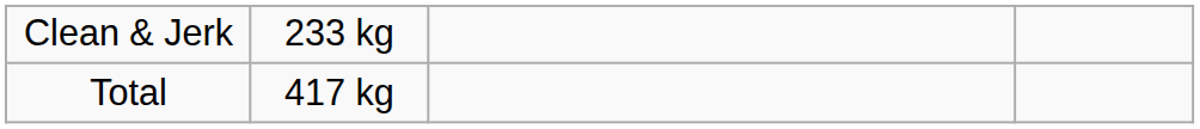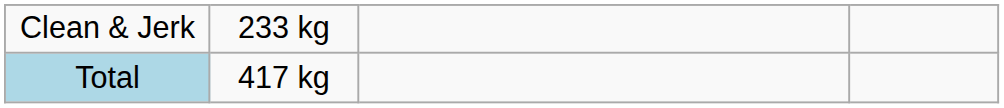row 2 | column 1: no background -> lightblue background
